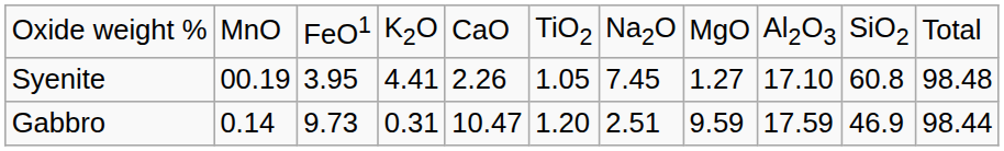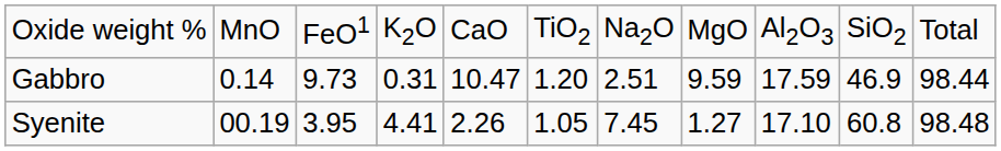rows swapped: Gabbro <-> Syenite
